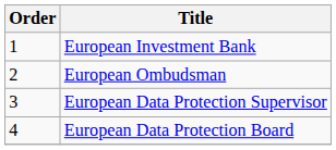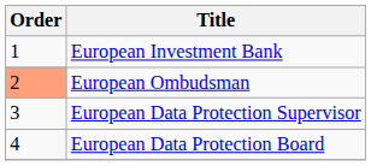European Ombudsman | Order: no background -> lightsalmon background
